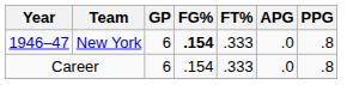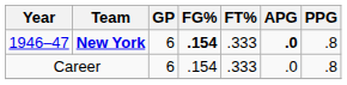1946–47 | Team: normal -> bold
1946–47 | APG: normal -> bold
